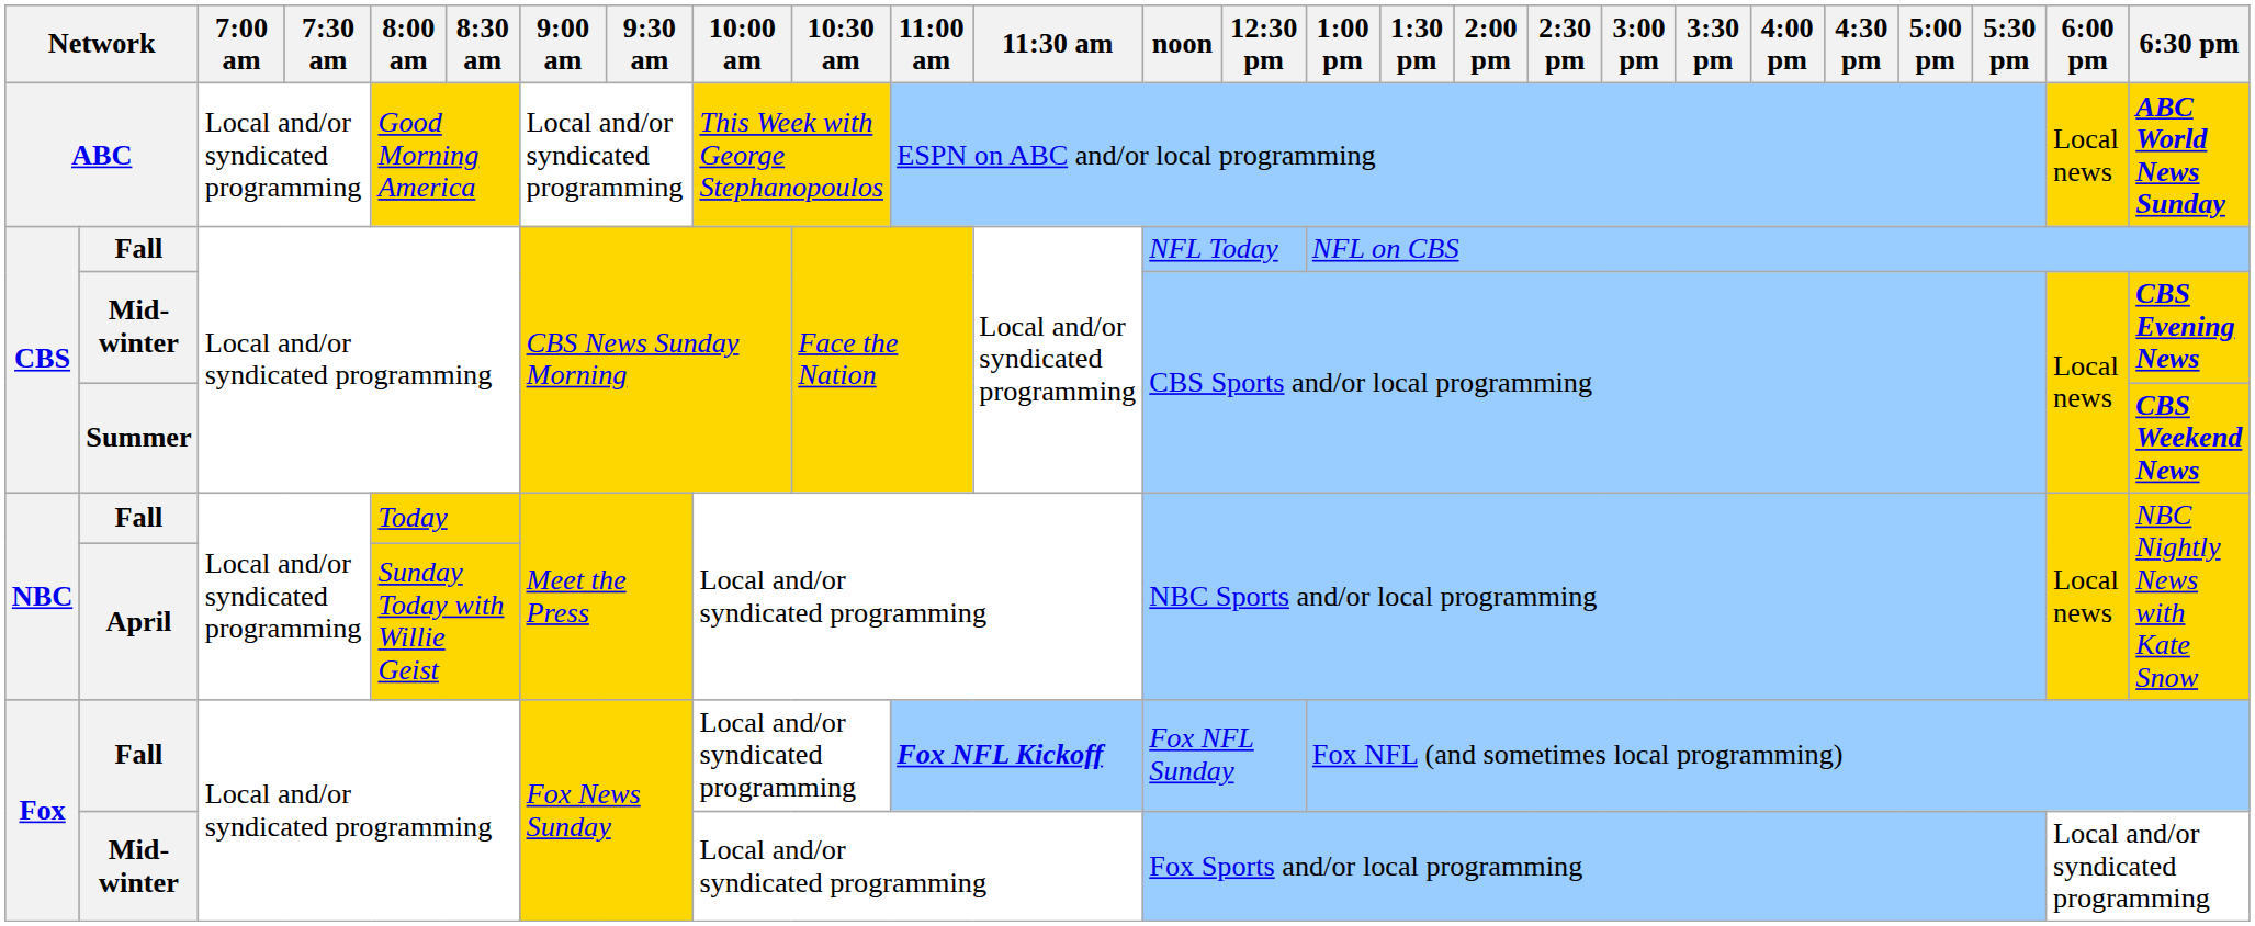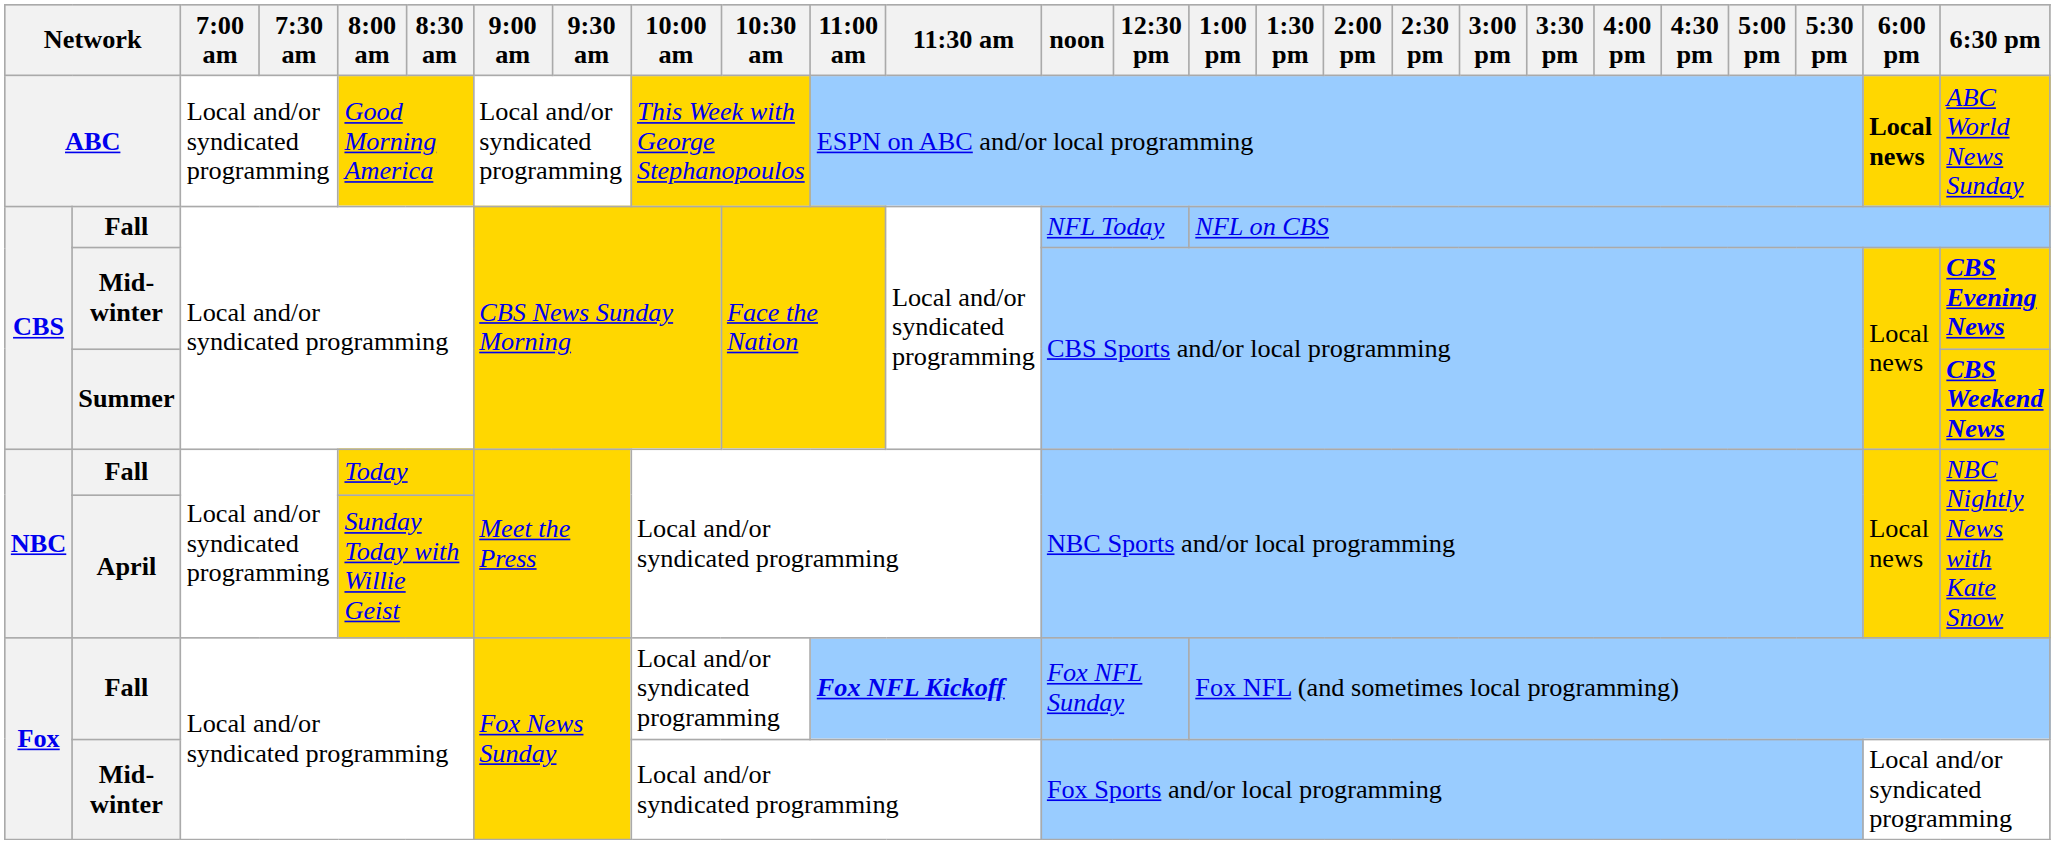ABC | 6:00 pm: normal -> bold
ABC | 6:30 pm: bold -> normal
